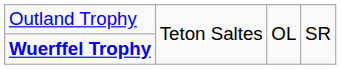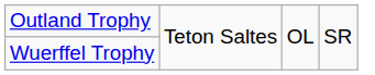Wuerffel Trophy | column 1: bold -> normal
